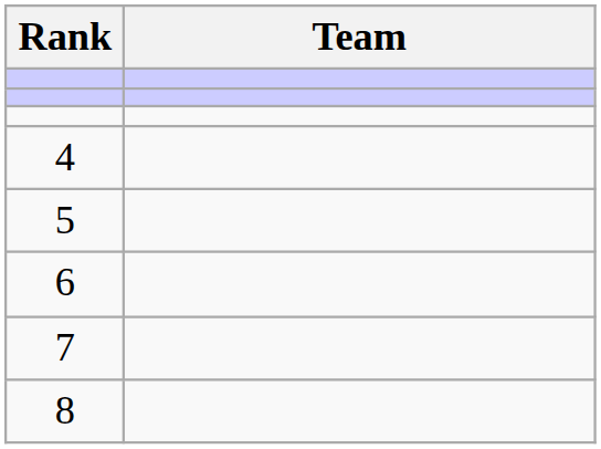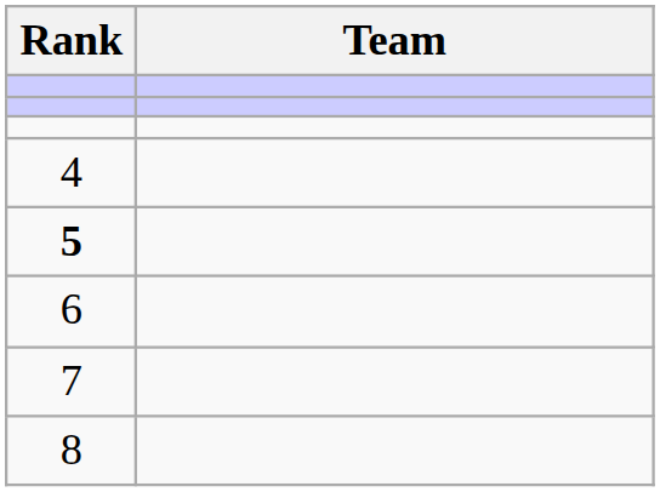row 6 | Rank: normal -> bold
